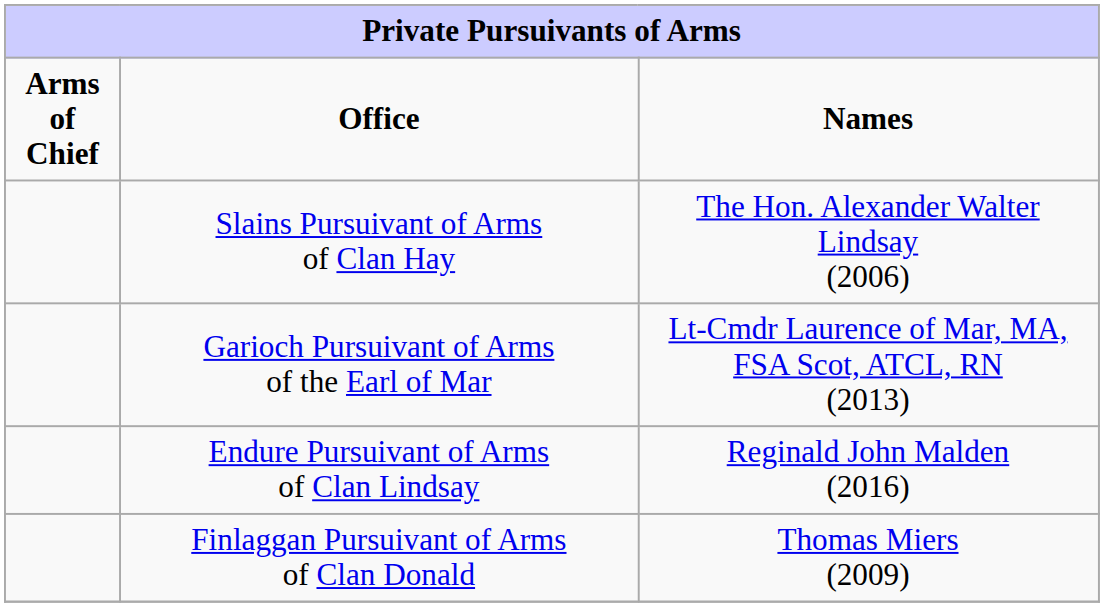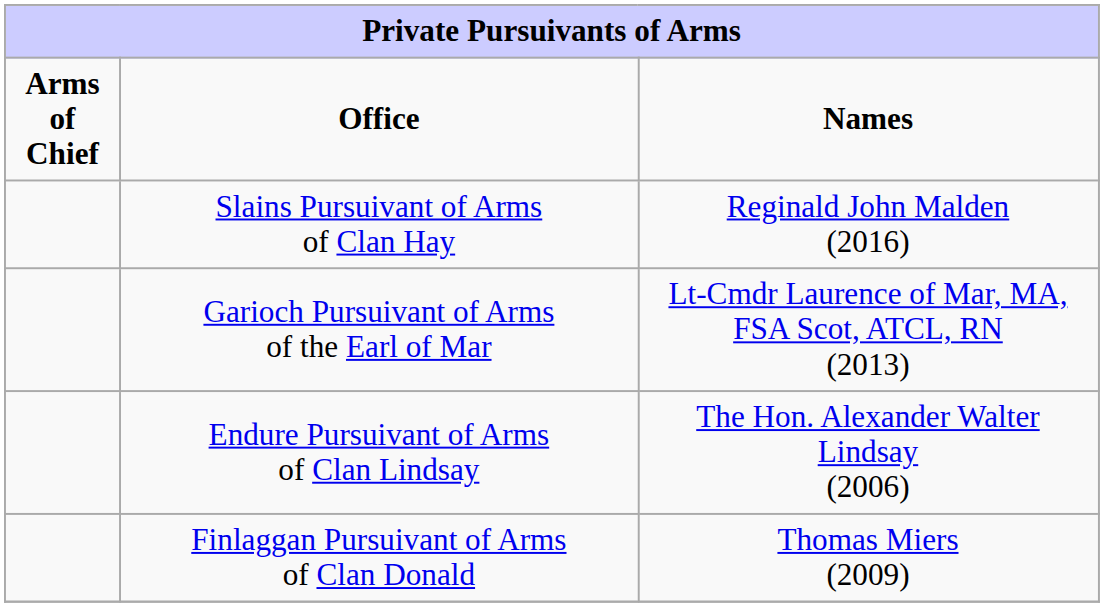Slains Pursuivant of Arms of Clan Hay | Names: The Hon. Alexander Walter Lindsay (2006) -> Reginald John Malden (2016)
Endure Pursuivant of Arms of Clan Lindsay | Names: Reginald John Malden (2016) -> The Hon. Alexander Walter Lindsay (2006)
